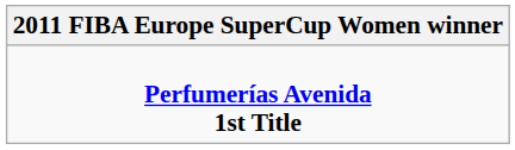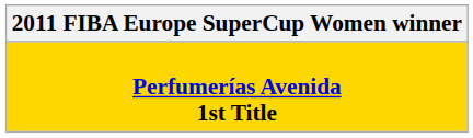row 2 | column 1: no background -> gold background
